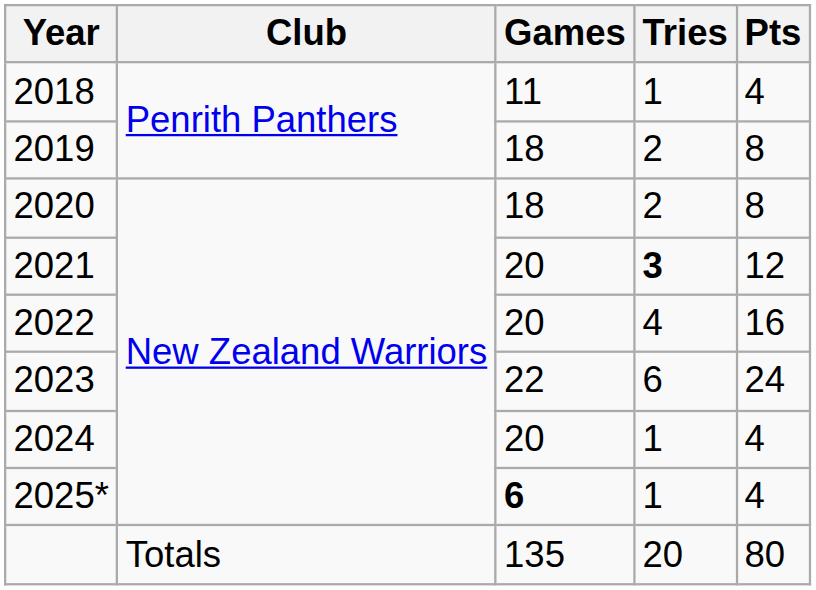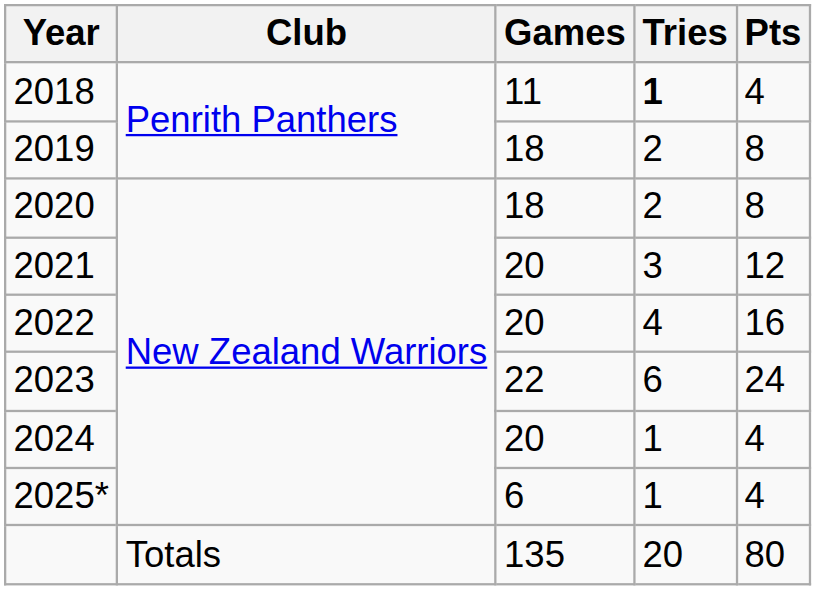2018 | Tries: normal -> bold
2021 | Tries: bold -> normal
2025* | Games: bold -> normal
